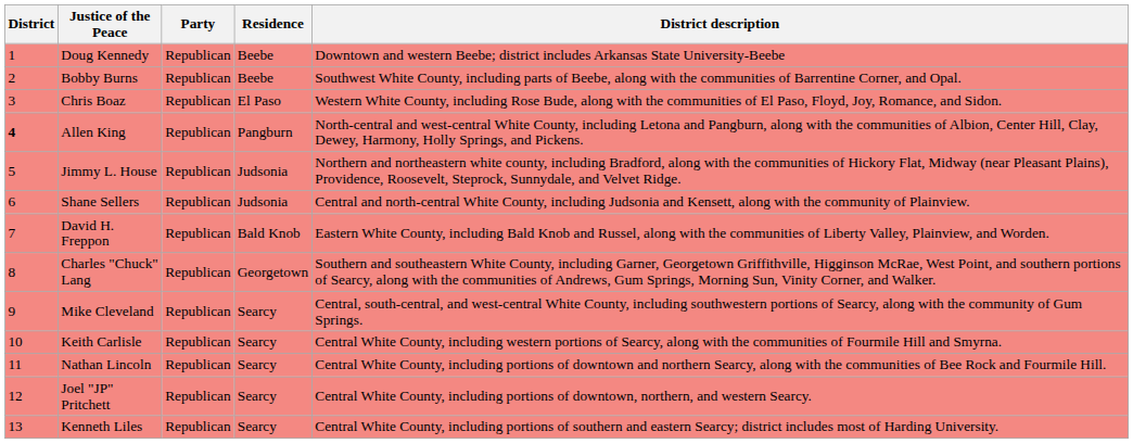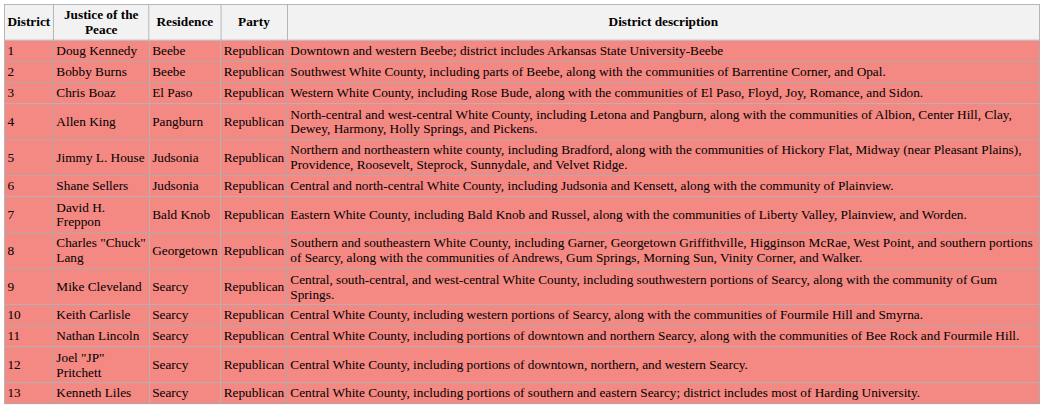columns swapped: Party <-> Residence
Allen King | District: bold -> normal
